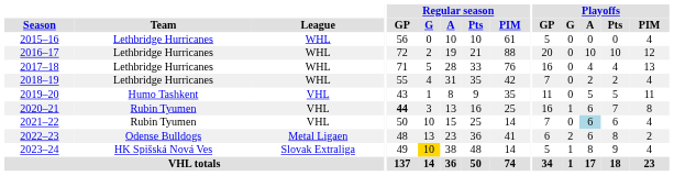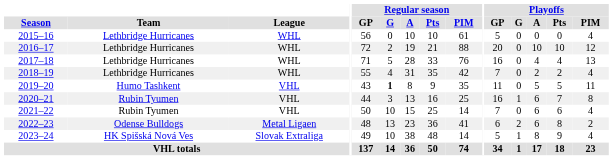2019–20 | Regular season / G: normal -> bold
2020–21 | Regular season / GP: bold -> normal
2021–22 | Playoffs / A: lightblue background -> no background
2023–24 | Regular season / G: gold background -> no background
